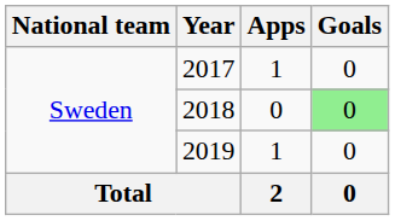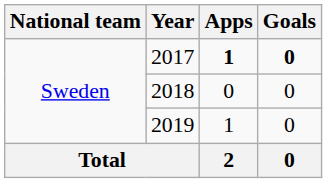2017 | Apps: normal -> bold
2017 | Goals: normal -> bold
2018 | Goals: lightgreen background -> no background
